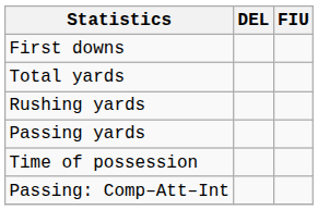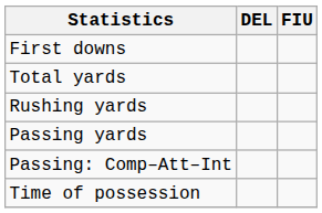rows swapped: Passing: Comp–Att–Int <-> Time of possession
